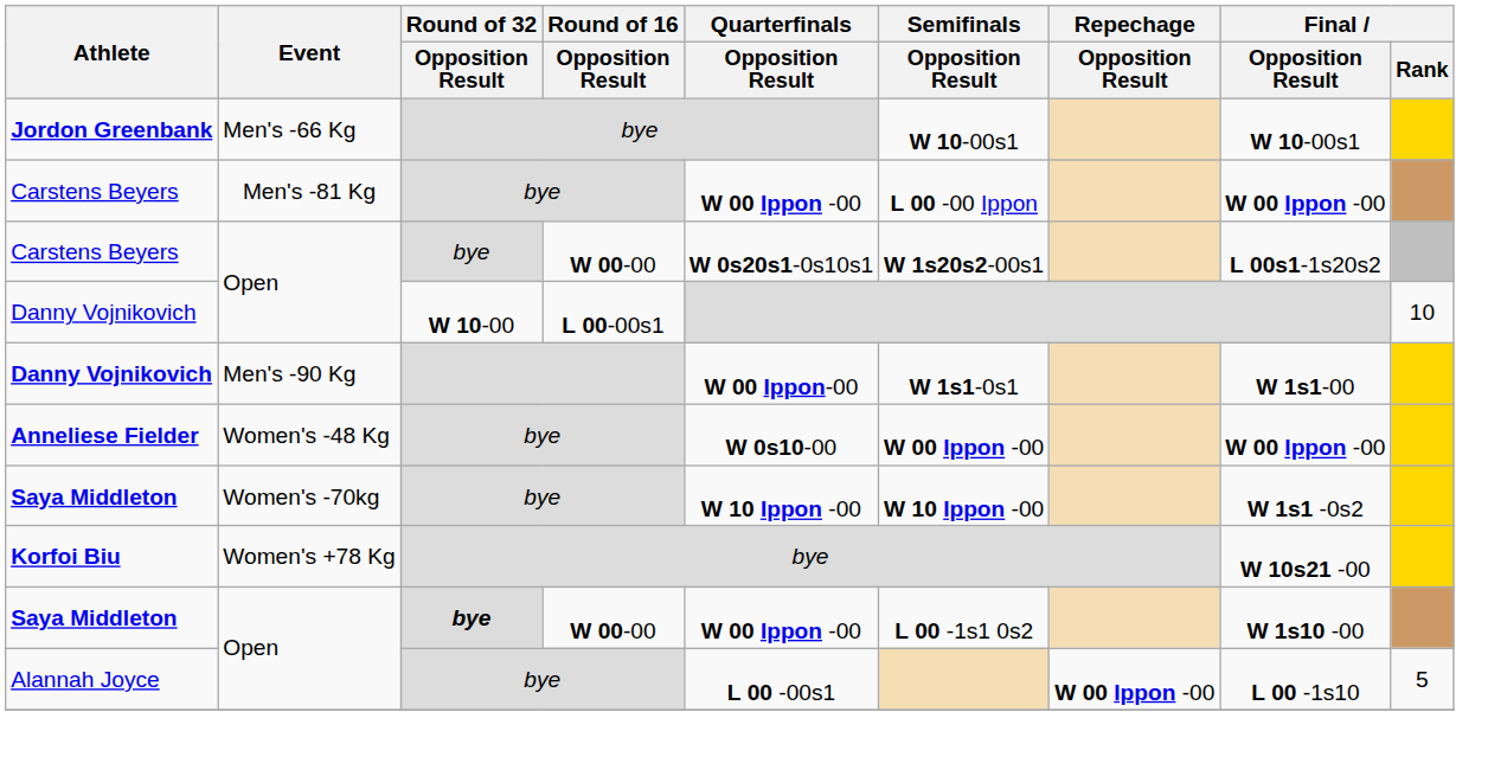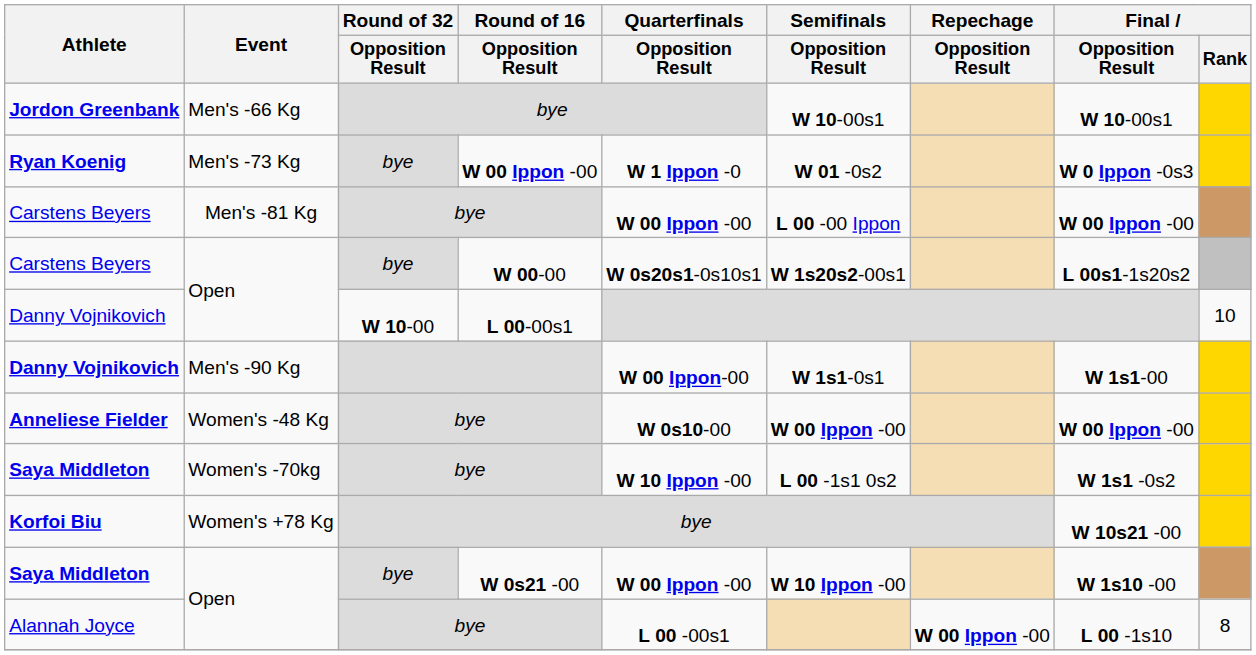+ row: Ryan Koenig | Men's -73 Kg | bye | W 00 Ippon -00 | W 1 Ippon -0 | W 01 -0s2 | W 0 Ippon -0s3
Saya Middleton / Women's -70kg | Semifinals / Opposition Result: W 10 Ippon -00 -> L 00 -1s1 0s2
Saya Middleton / Open | Round of 32 / Opposition Result: bold -> normal
Saya Middleton / Open | Round of 16 / Opposition Result: W 00-00 -> W 0s21 -00
Saya Middleton / Open | Semifinals / Opposition Result: L 00 -1s1 0s2 -> W 10 Ippon -00
Alannah Joyce | Final / Rank: 5 -> 8
